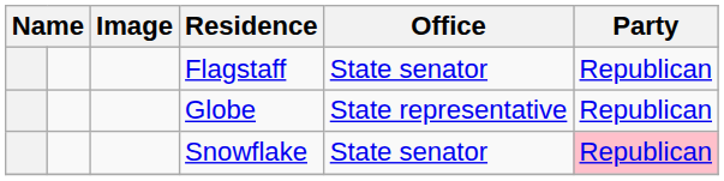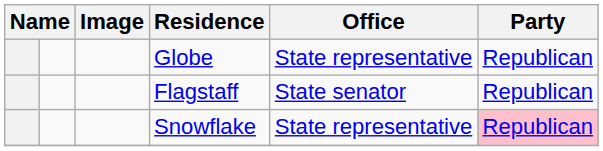rows swapped: Flagstaff <-> Globe
Snowflake | Office: State senator -> State representative
